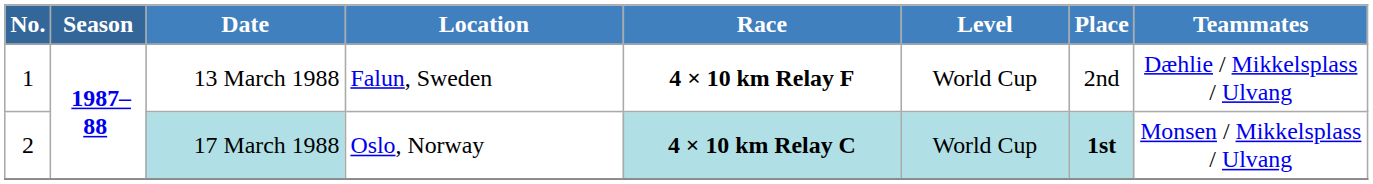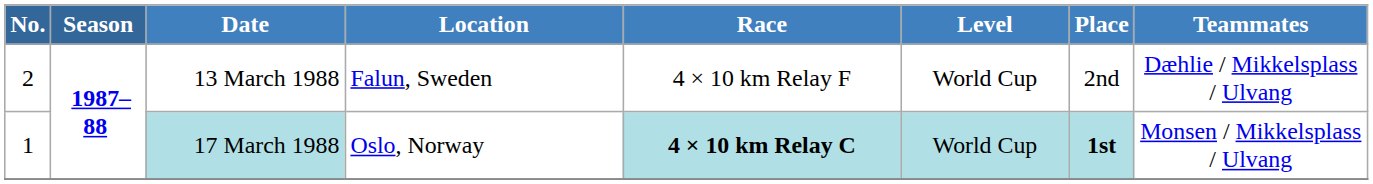13 March 1988 | No.: 1 -> 2
13 March 1988 | Race: bold -> normal
17 March 1988 | No.: 2 -> 1
